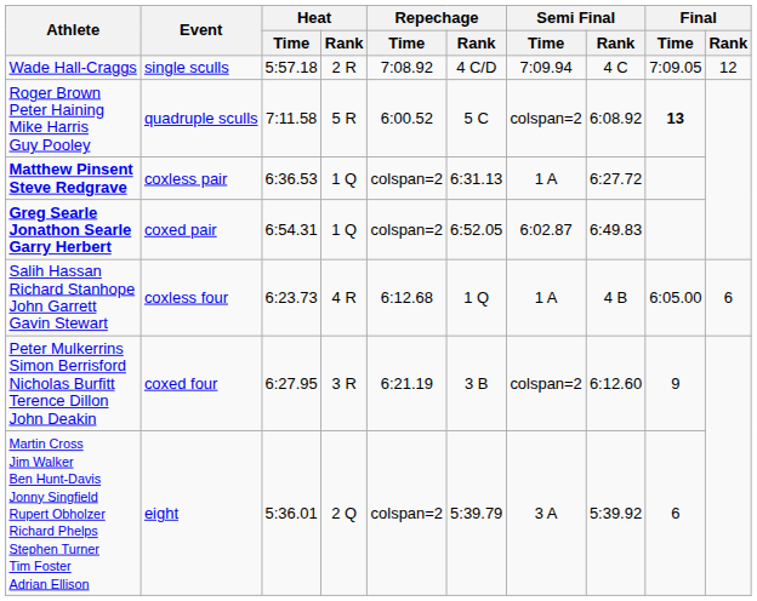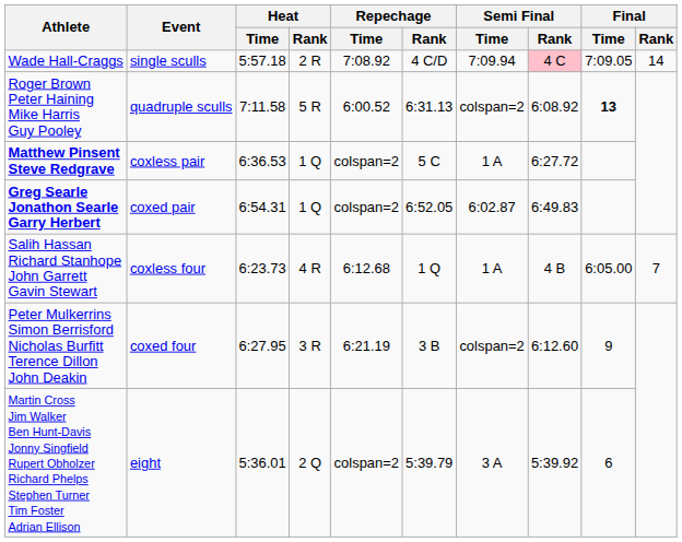Wade Hall-Craggs | Semi Final / Rank: no background -> pink background
Wade Hall-Craggs | Final / Rank: 12 -> 14
Roger Brown Peter Haining Mike Harris Guy Pooley | Repechage / Rank: 5 C -> 6:31.13
Matthew Pinsent Steve Redgrave | Repechage / Rank: 6:31.13 -> 5 C
Salih Hassan Richard Stanhope John Garrett Gavin Stewart | Final / Rank: 6 -> 7
